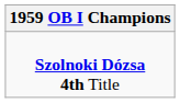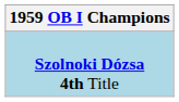row 2 | column 1: no background -> lightblue background
